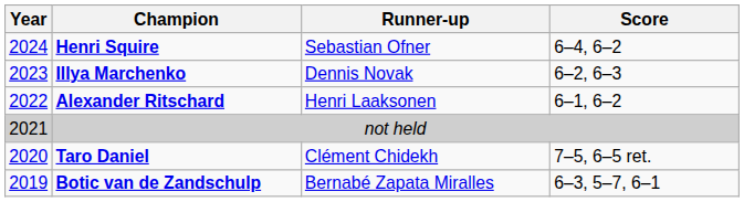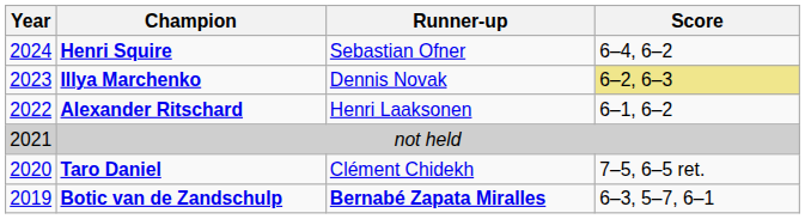Illya Marchenko | Score: no background -> khaki background
Botic van de Zandschulp | Runner-up: normal -> bold
